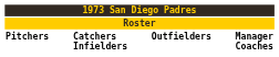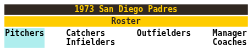Pitchers | column 1: no background -> paleturquoise background
